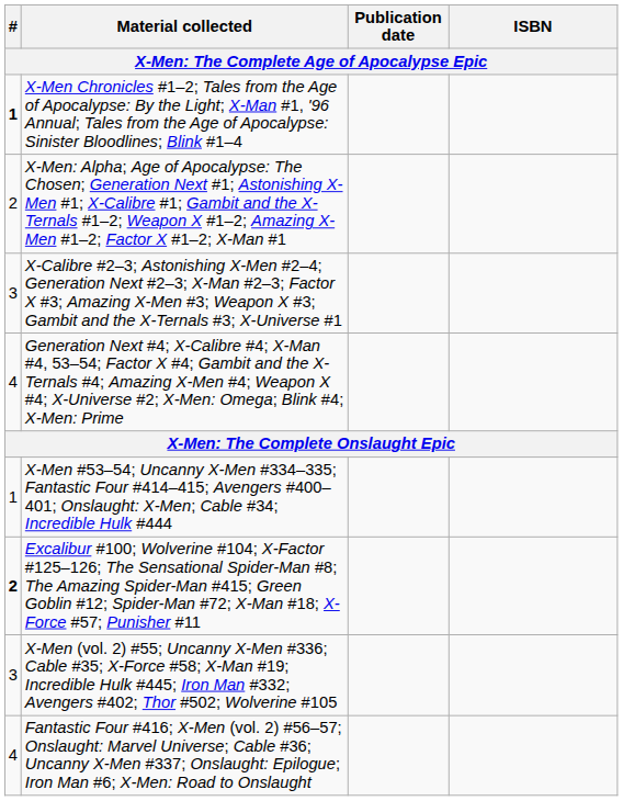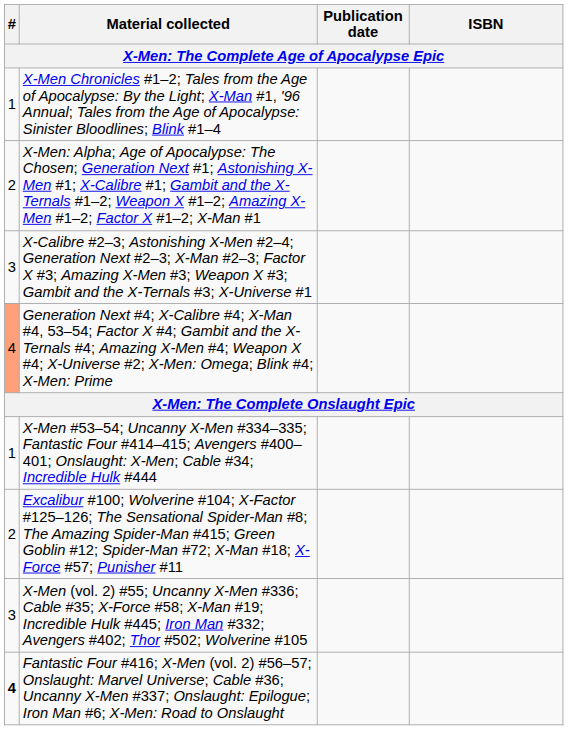row 3 | #: bold -> normal
row 6 | #: no background -> lightsalmon background
row 9 | #: bold -> normal
row 11 | #: normal -> bold
